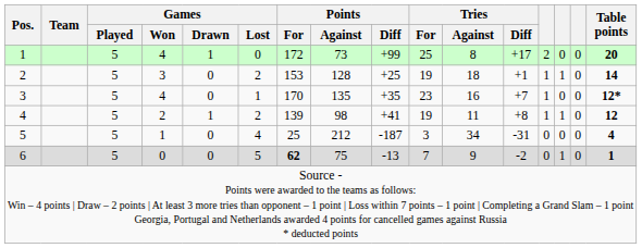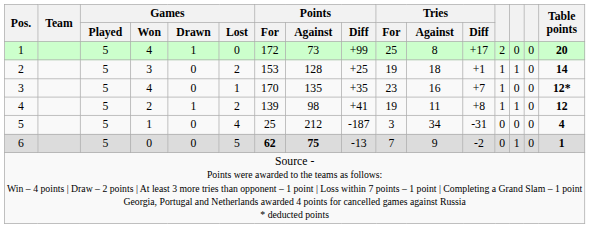6 | Points / Against: normal -> bold
